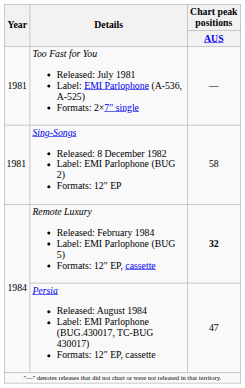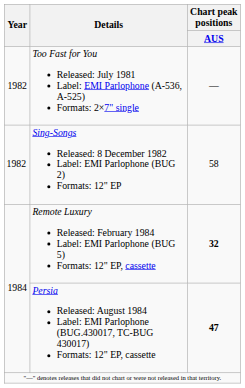row 3 | Year: 1981 -> 1982
row 4 | Year: 1981 -> 1982
row 6 | Chart peak positions / AUS: normal -> bold
